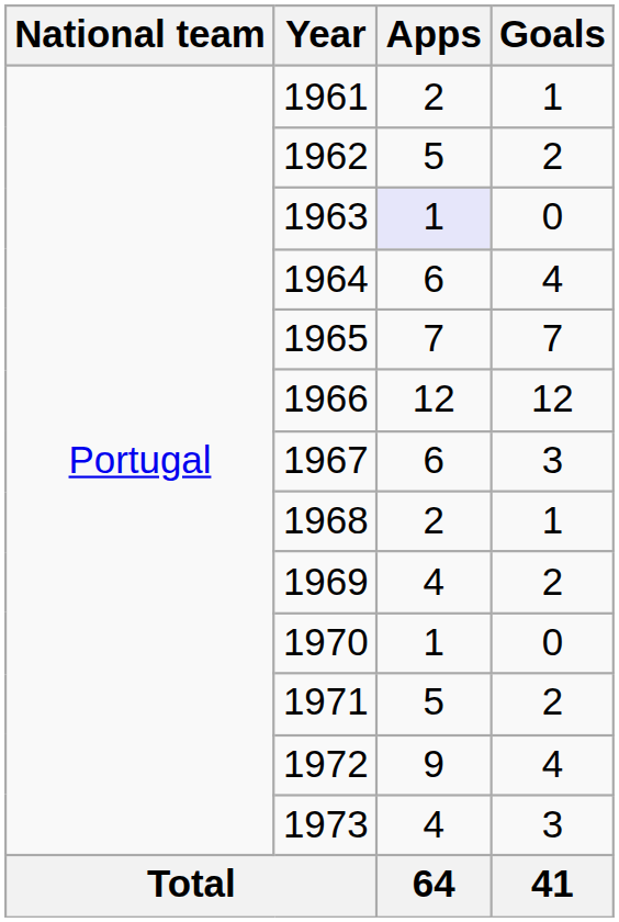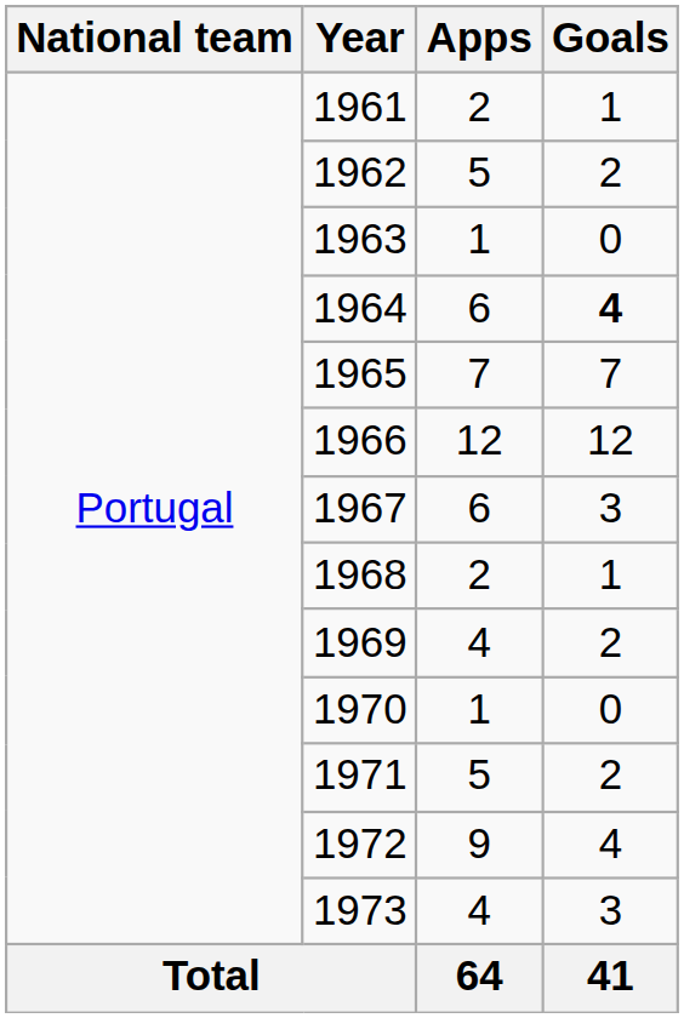1963 | Apps: lavender background -> no background
1964 | Goals: normal -> bold
